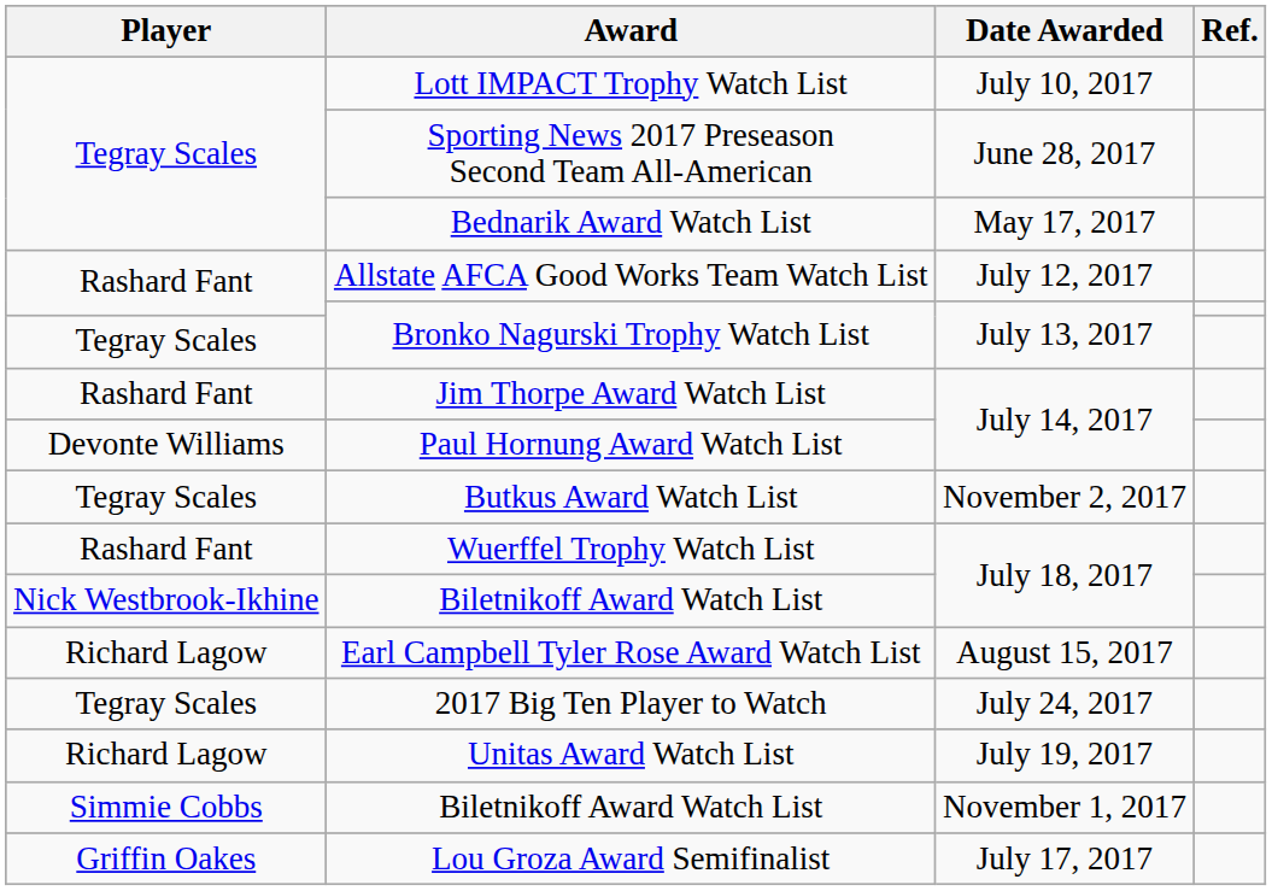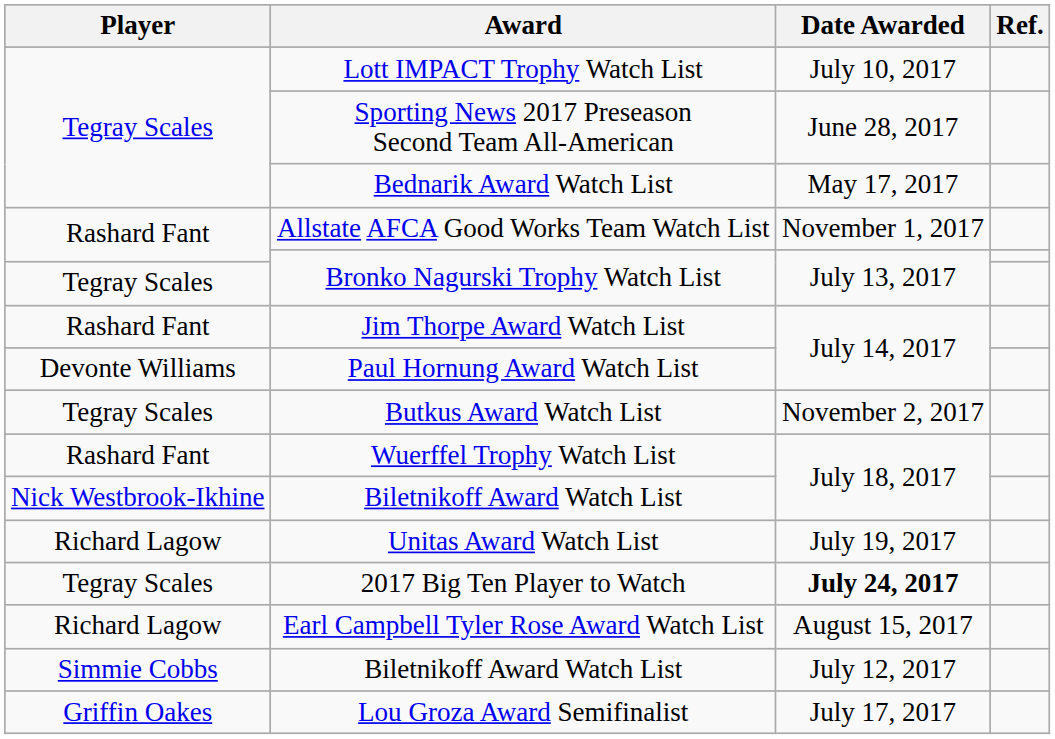Allstate AFCA Good Works Team Watch List | Date Awarded: July 12, 2017 -> November 1, 2017
rows swapped: Unitas Award Watch List <-> Earl Campbell Tyler Rose Award Watch List
2017 Big Ten Player to Watch | Date Awarded: normal -> bold
Simmie Cobbs / Biletnikoff Award Watch List | Date Awarded: November 1, 2017 -> July 12, 2017
